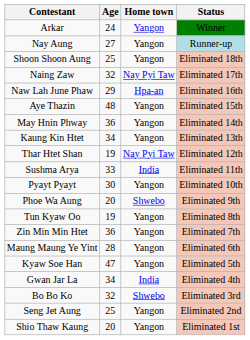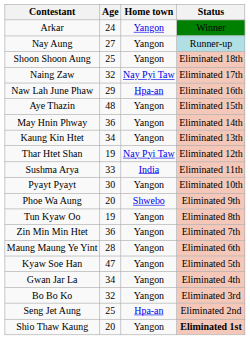Gwan Jar La | Home town: India -> Yangon
Bo Bo Ko | Home town: Shwebo -> Yangon
Seng Jet Aung | Home town: Yangon -> Hpa-an
Shio Thaw Kaung | Status: normal -> bold
